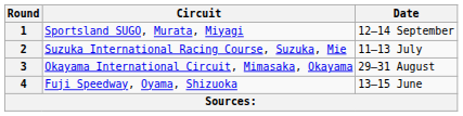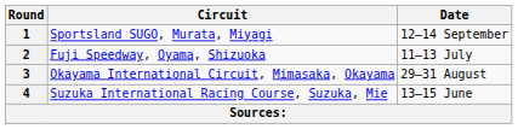2 | Circuit: Suzuka International Racing Course, Suzuka, Mie -> Fuji Speedway, Oyama, Shizuoka
4 | Circuit: Fuji Speedway, Oyama, Shizuoka -> Suzuka International Racing Course, Suzuka, Mie
